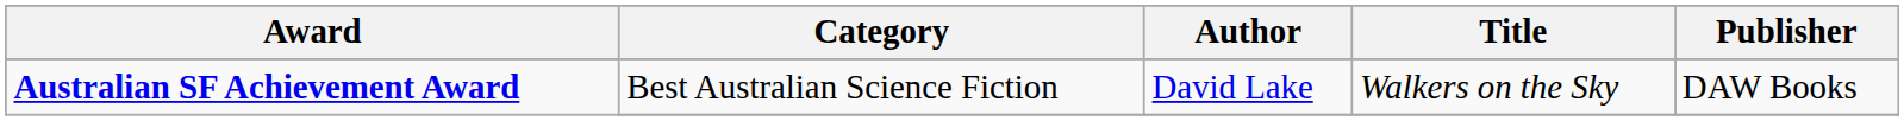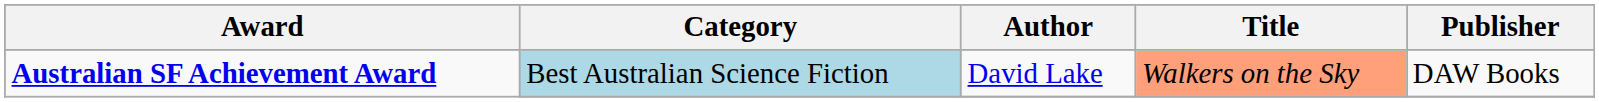row 2 | Category: no background -> lightblue background
row 2 | Title: no background -> lightsalmon background
